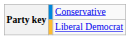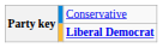Party key / Liberal Democrat | column 3: normal -> bold
